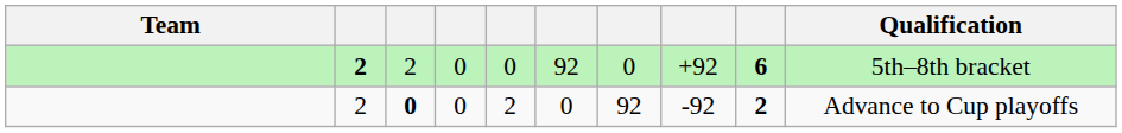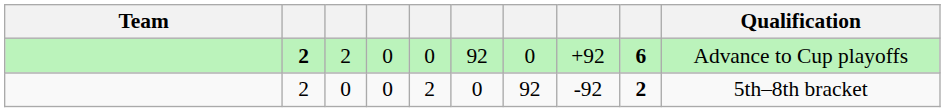row 2 | Qualification: 5th–8th bracket -> Advance to Cup playoffs
row 3 | column 3: bold -> normal
row 3 | Qualification: Advance to Cup playoffs -> 5th–8th bracket
